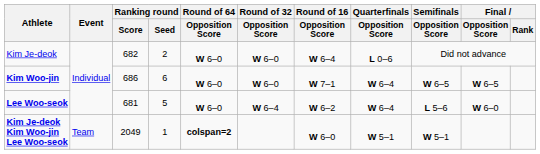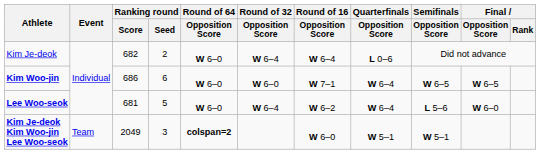Kim Je-deok | Round of 32 / Opposition Score: W 6–0 -> W 6–4
Kim Je-deok Kim Woo-jin Lee Woo-seok | Ranking round / Seed: 1 -> 3
